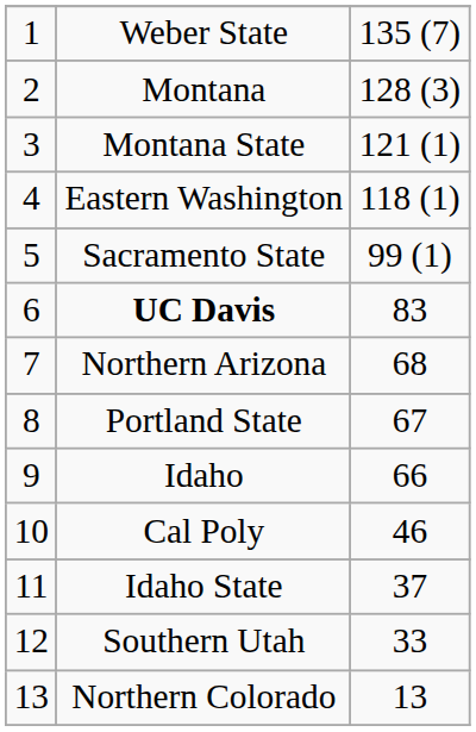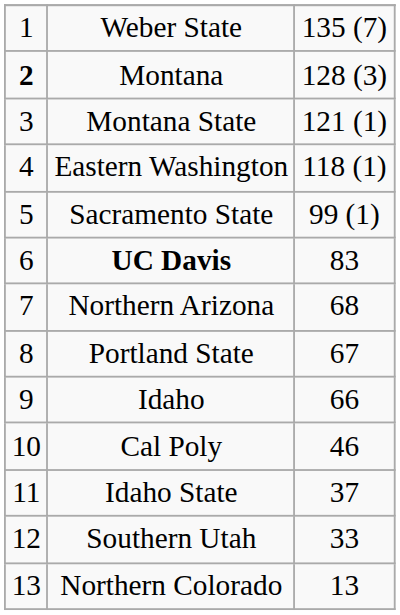Montana | column 1: normal -> bold
